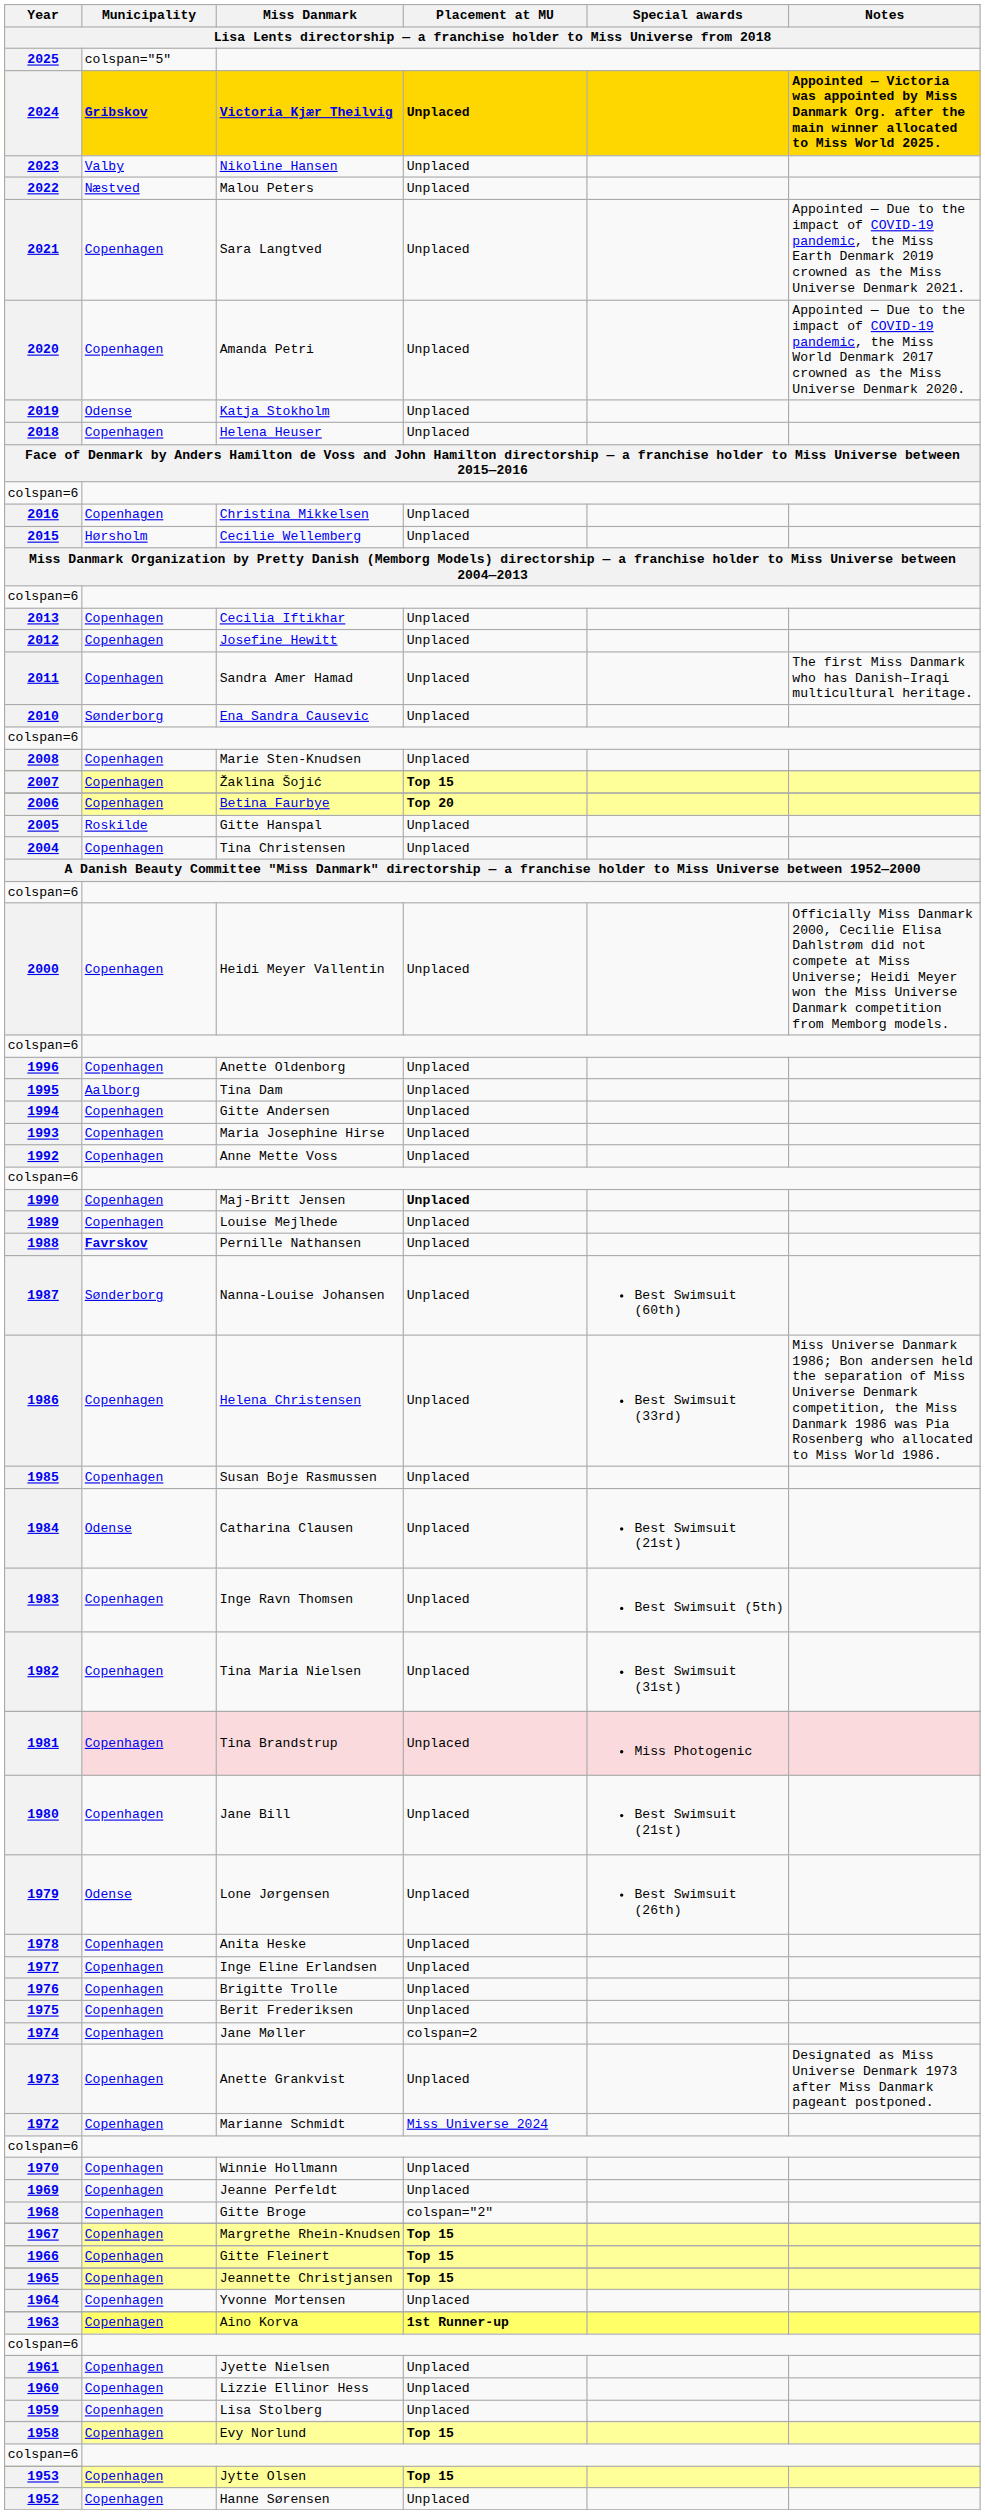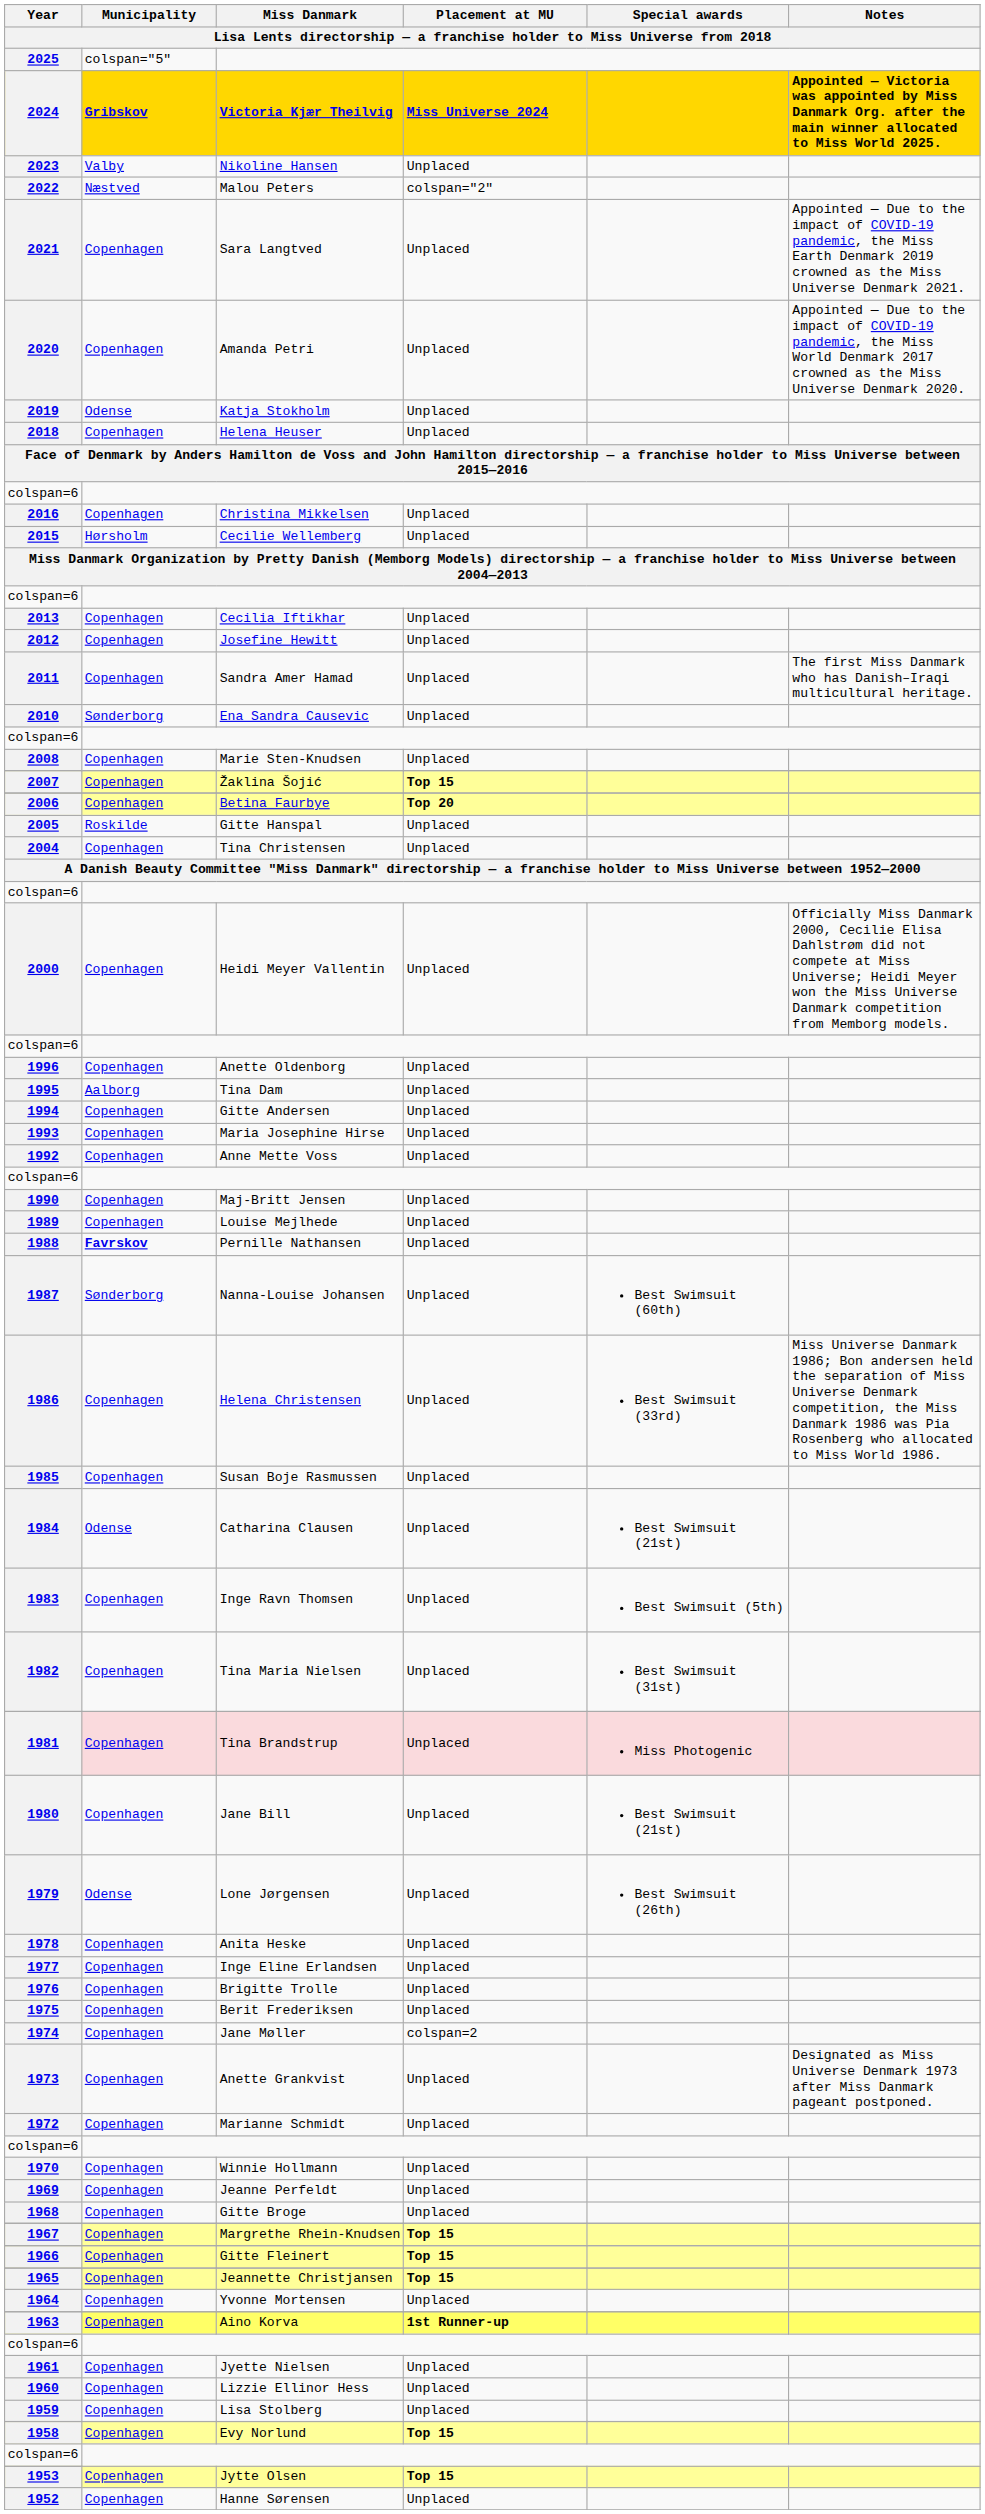2024 | Placement at MU: Unplaced -> Miss Universe 2024
2022 | Placement at MU: Unplaced -> colspan="2"
1990 | Placement at MU: bold -> normal
1972 | Placement at MU: Miss Universe 2024 -> Unplaced
1968 | Placement at MU: colspan="2" -> Unplaced
